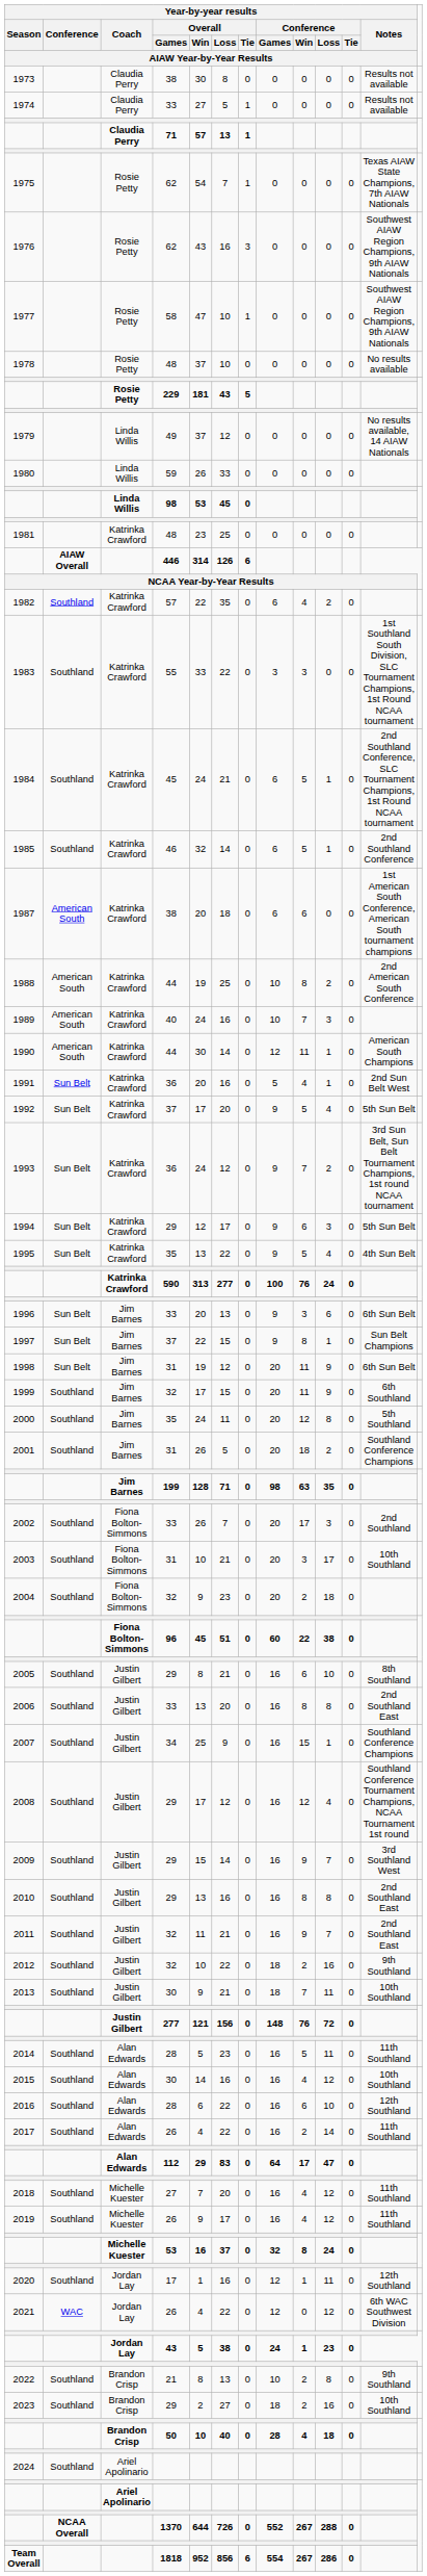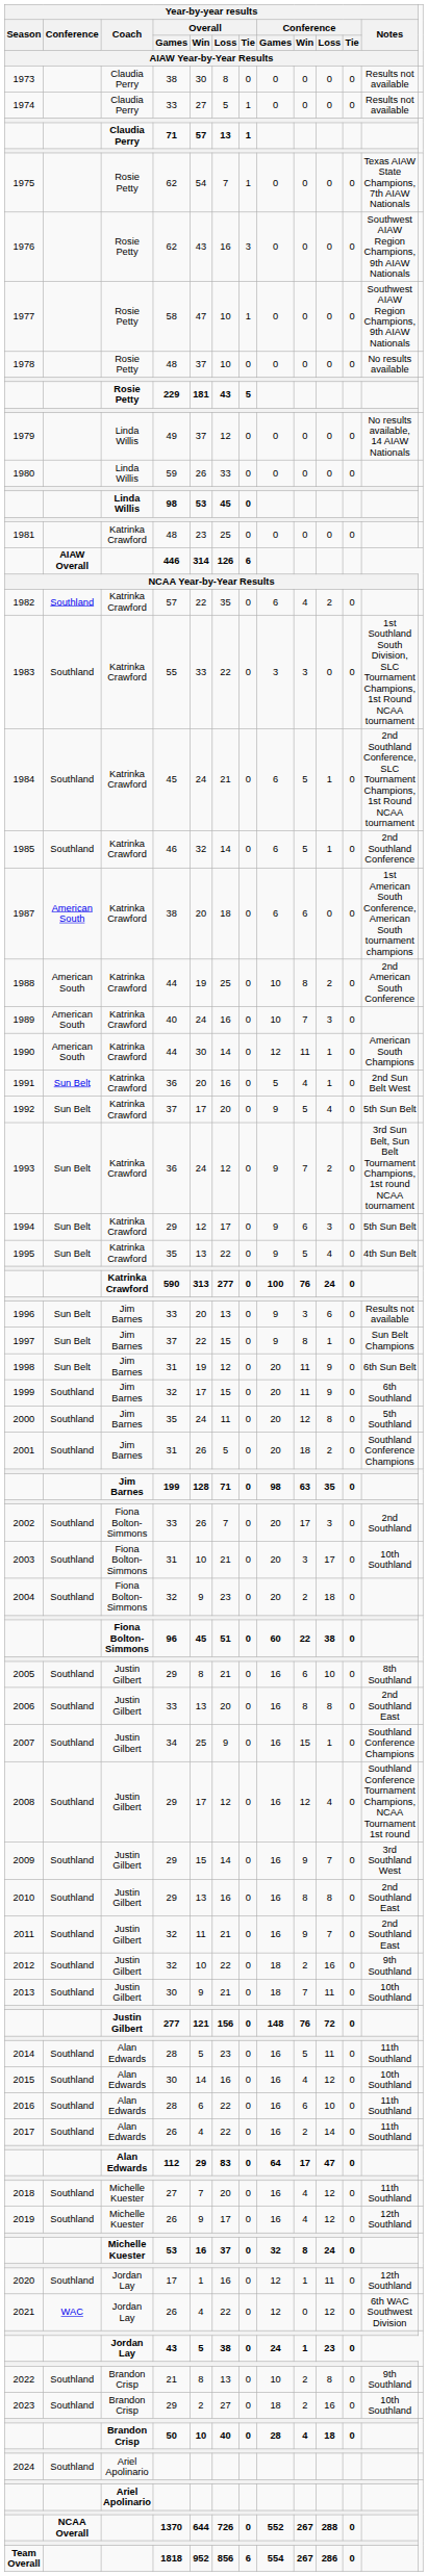1996 | Year-by-year results / Notes / AIAW Year-by-Year Results: 6th Sun Belt -> Results not available
2016 | Year-by-year results / Notes / AIAW Year-by-Year Results: 12th Southland -> 11th Southland
2019 | Year-by-year results / Notes / AIAW Year-by-Year Results: 11th Southland -> 12th Southland
